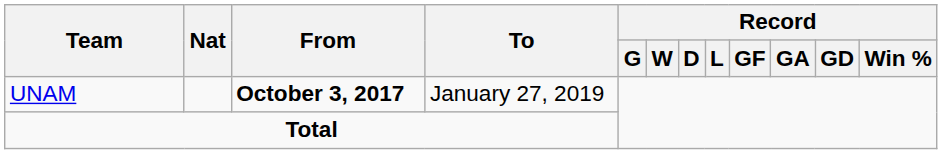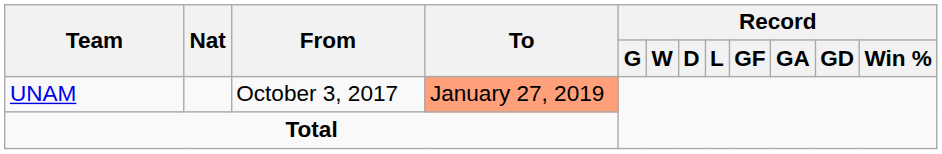UNAM | From: bold -> normal
UNAM | To: no background -> lightsalmon background
